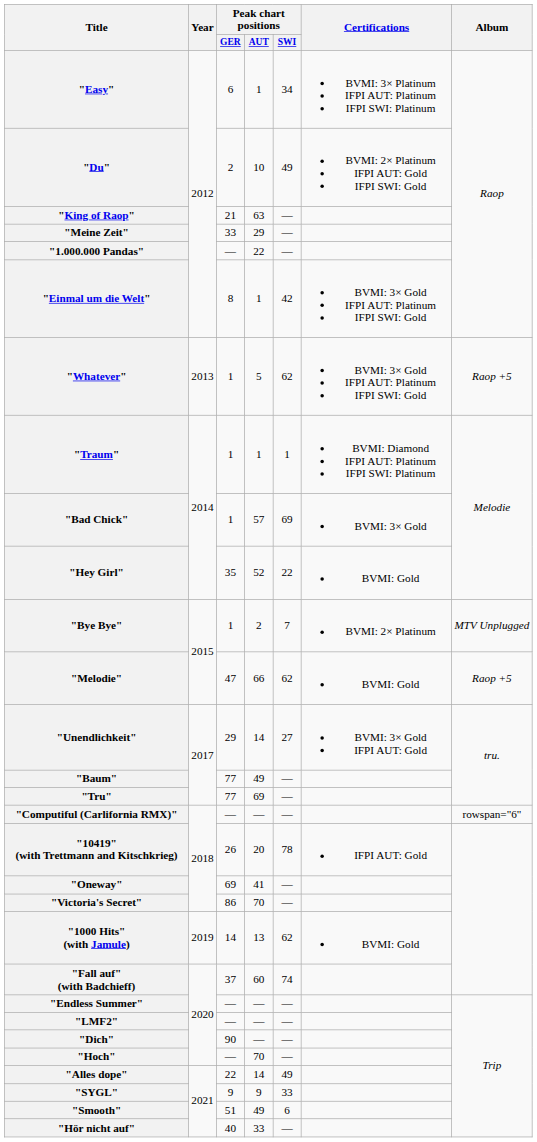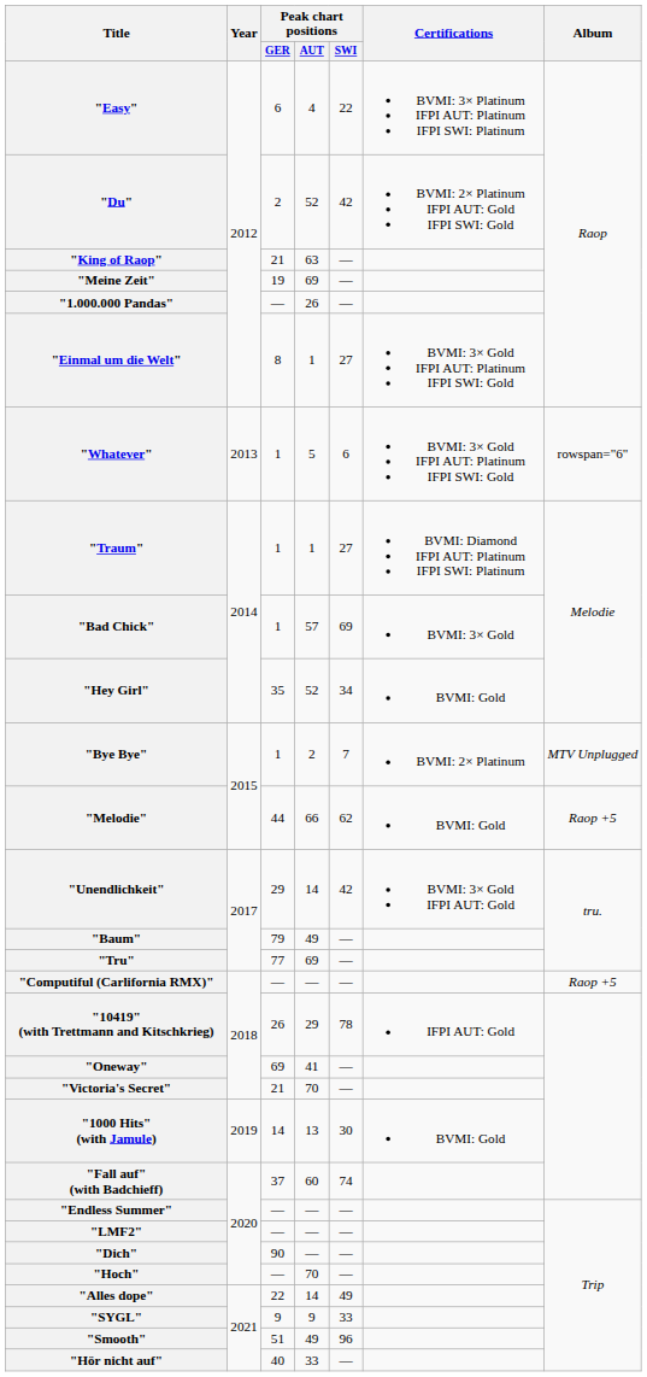"Easy" | Peak chart positions / AUT: 1 -> 4
"Easy" | Peak chart positions / SWI: 34 -> 22
"Du" | Peak chart positions / AUT: 10 -> 52
"Du" | Peak chart positions / SWI: 49 -> 42
"Meine Zeit" | Peak chart positions / GER: 33 -> 19
"Meine Zeit" | Peak chart positions / AUT: 29 -> 69
"1.000.000 Pandas" | Peak chart positions / AUT: 22 -> 26
"Einmal um die Welt" | Peak chart positions / SWI: 42 -> 27
"Whatever" | Peak chart positions / SWI: 62 -> 6
"Whatever" | Album: Raop +5 -> rowspan="6"
"Traum" | Peak chart positions / SWI: 1 -> 27
"Hey Girl" | Peak chart positions / SWI: 22 -> 34
"Melodie" | Peak chart positions / GER: 47 -> 44
"Unendlichkeit" | Peak chart positions / SWI: 27 -> 42
"Baum" | Peak chart positions / GER: 77 -> 79
"Computiful (Carlifornia RMX)" | Album: rowspan="6" -> Raop +5
"10419" (with Trettmann and Kitschkrieg) | Peak chart positions / AUT: 20 -> 29
"Victoria's Secret" | Peak chart positions / GER: 86 -> 21
"1000 Hits" (with Jamule) | Peak chart positions / SWI: 62 -> 30
"Smooth" | Peak chart positions / SWI: 6 -> 96
